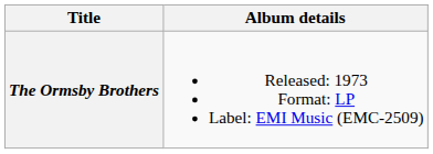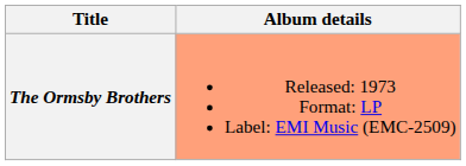The Ormsby Brothers | Album details: no background -> lightsalmon background
